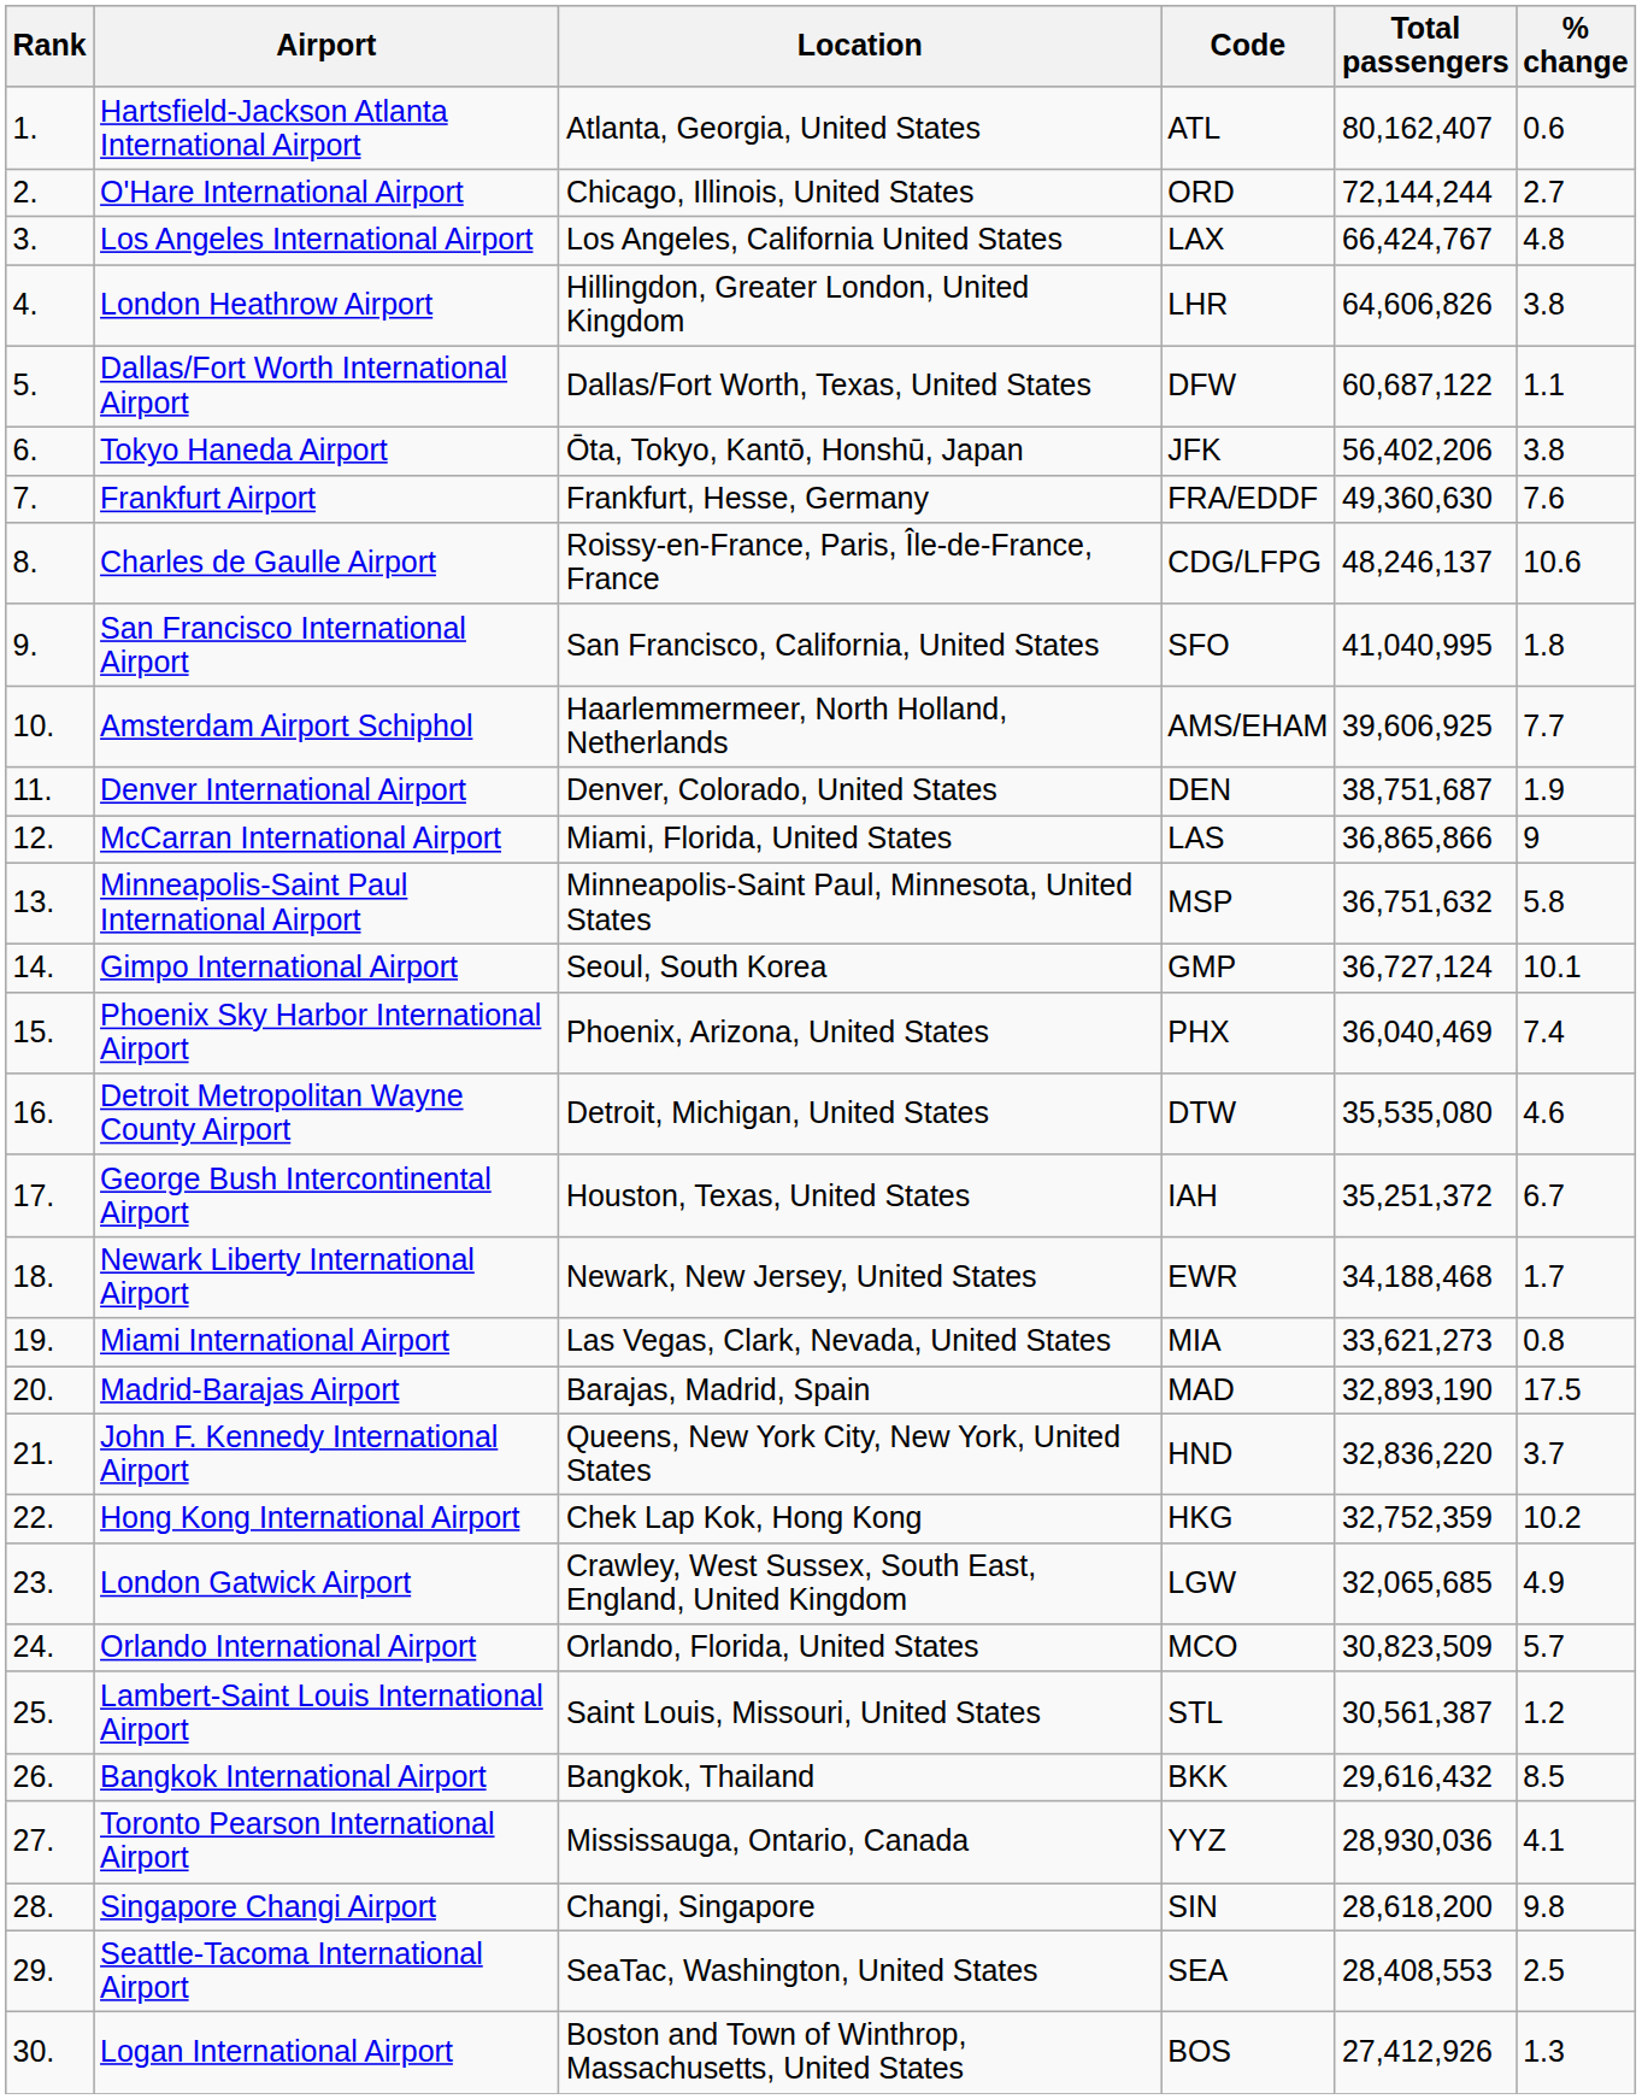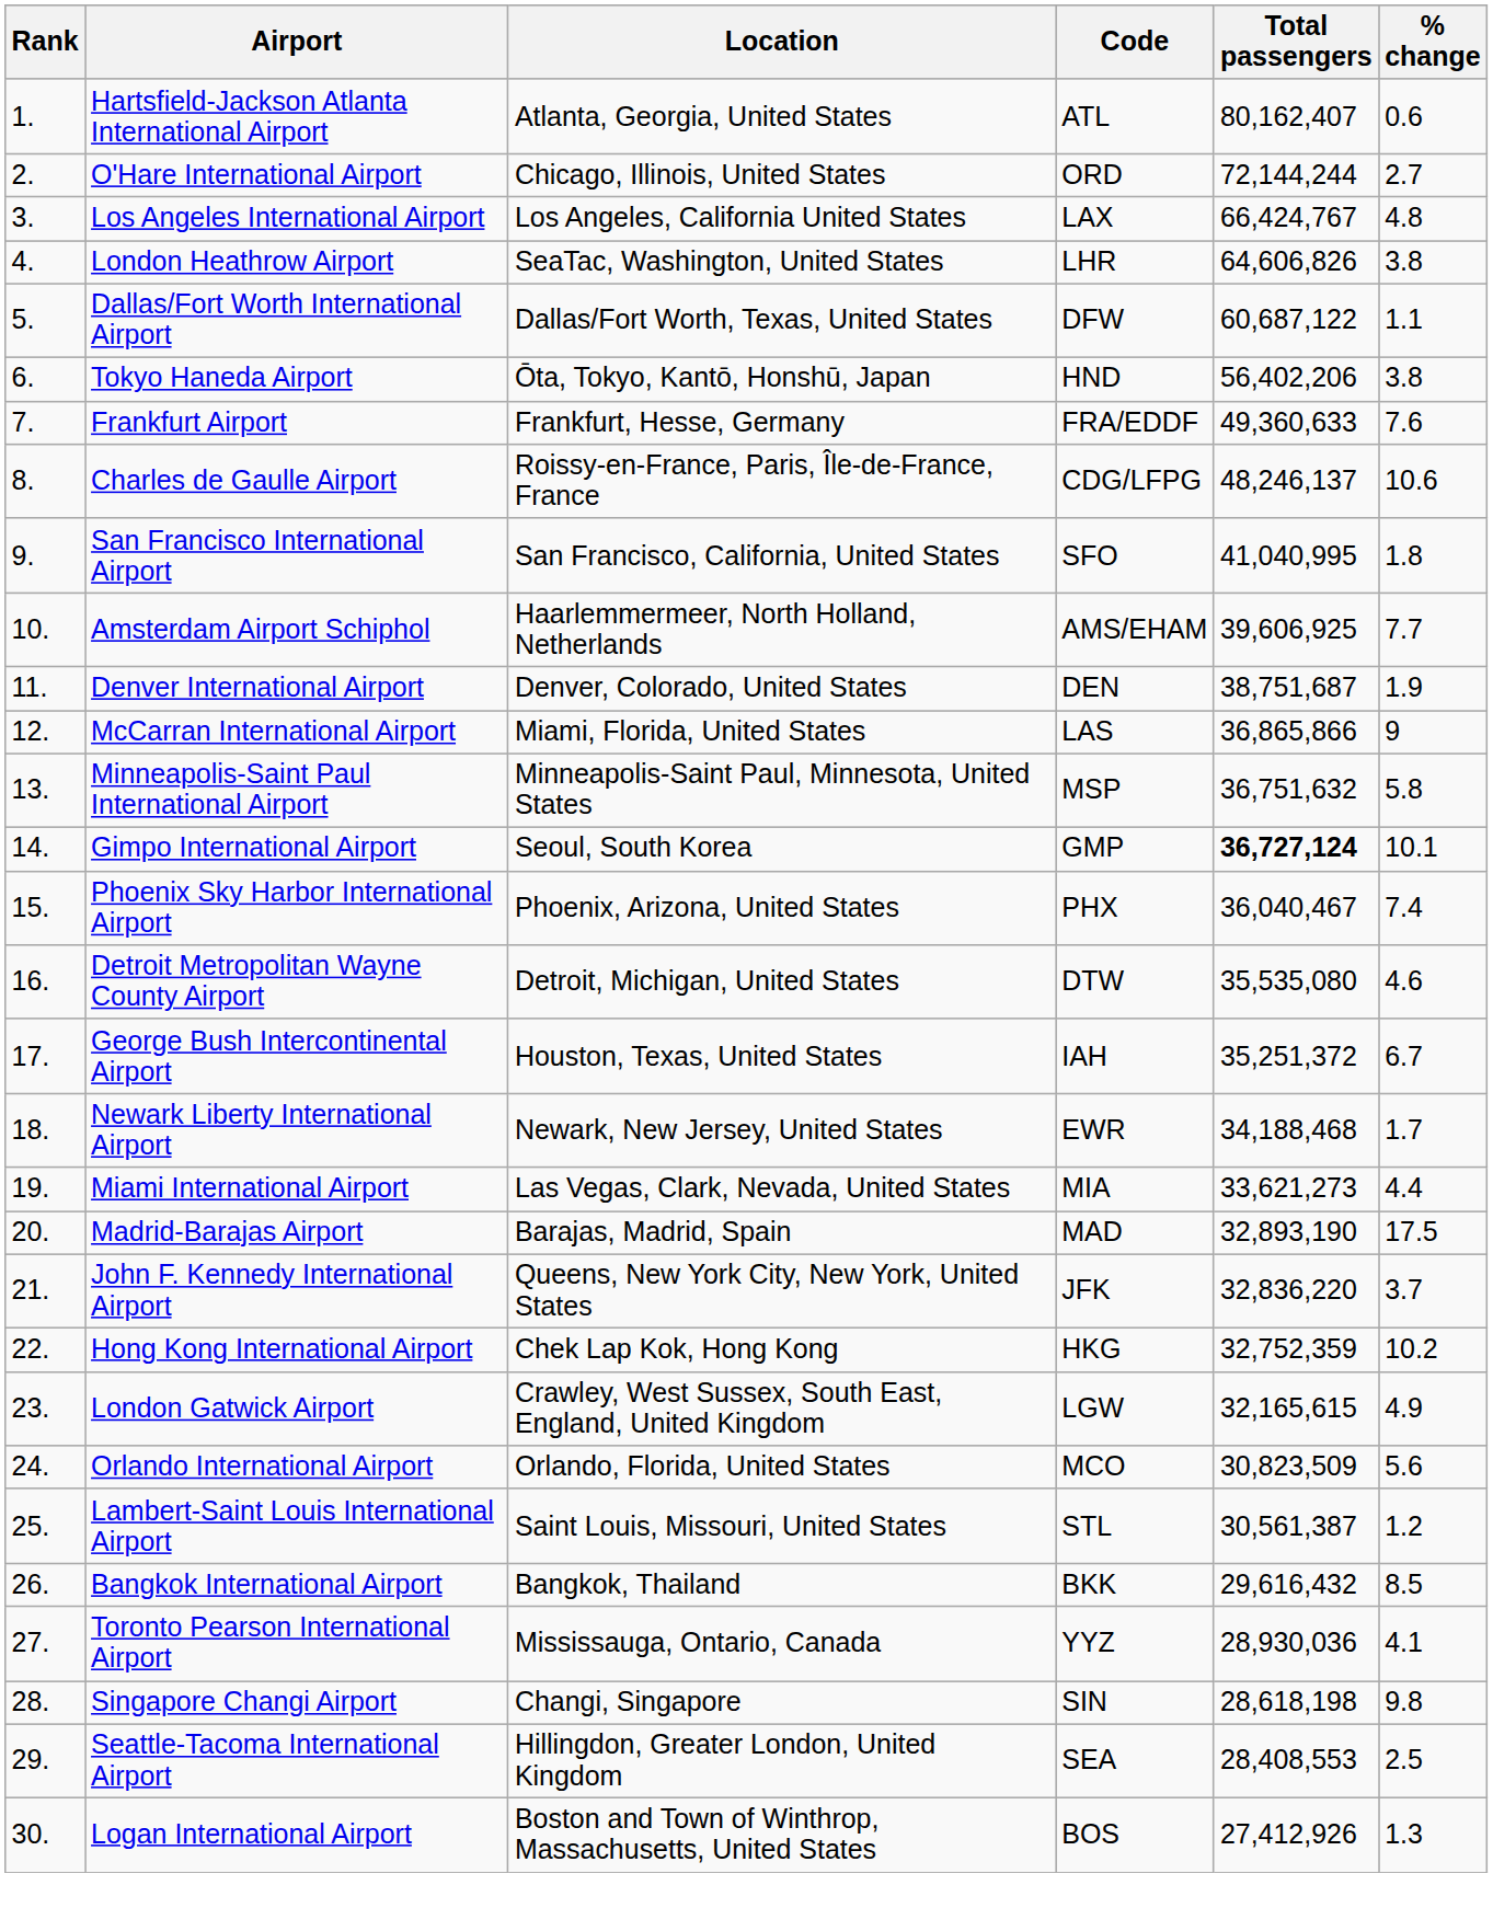London Heathrow Airport | Location: Hillingdon, Greater London, United Kingdom -> SeaTac, Washington, United States
Tokyo Haneda Airport | Code: JFK -> HND
Frankfurt Airport | Total passengers: 49,360,630 -> 49,360,633
Gimpo International Airport | Total passengers: normal -> bold
Phoenix Sky Harbor International Airport | Total passengers: 36,040,469 -> 36,040,467
Miami International Airport | % change: 0.8 -> 4.4
John F. Kennedy International Airport | Code: HND -> JFK
London Gatwick Airport | Total passengers: 32,065,685 -> 32,165,615
Orlando International Airport | % change: 5.7 -> 5.6
Singapore Changi Airport | Total passengers: 28,618,200 -> 28,618,198
Seattle-Tacoma International Airport | Location: SeaTac, Washington, United States -> Hillingdon, Greater London, United Kingdom
